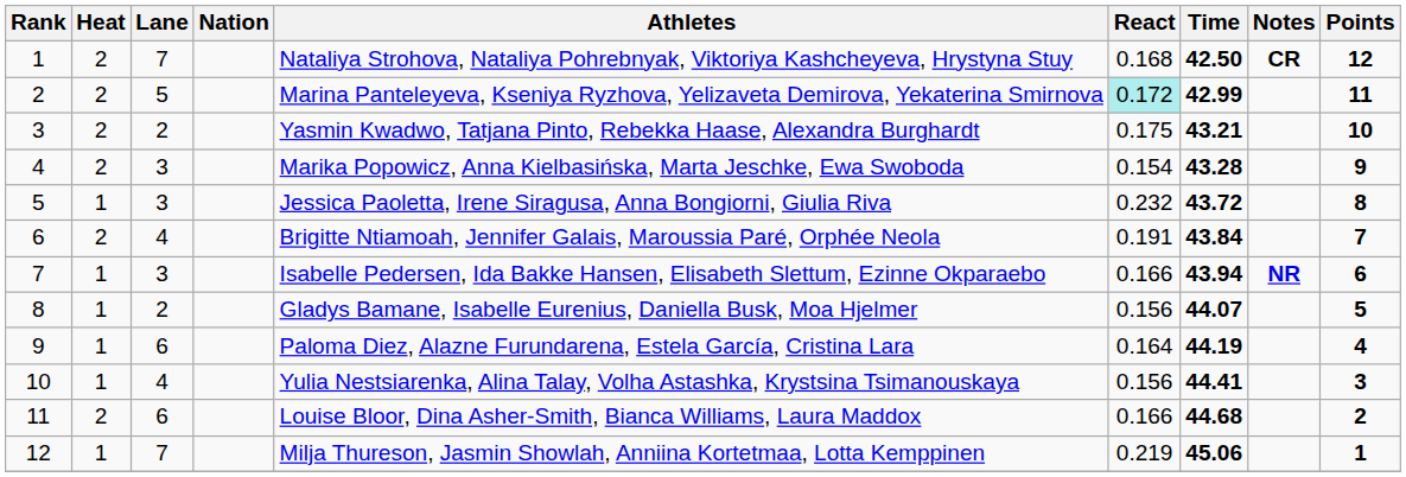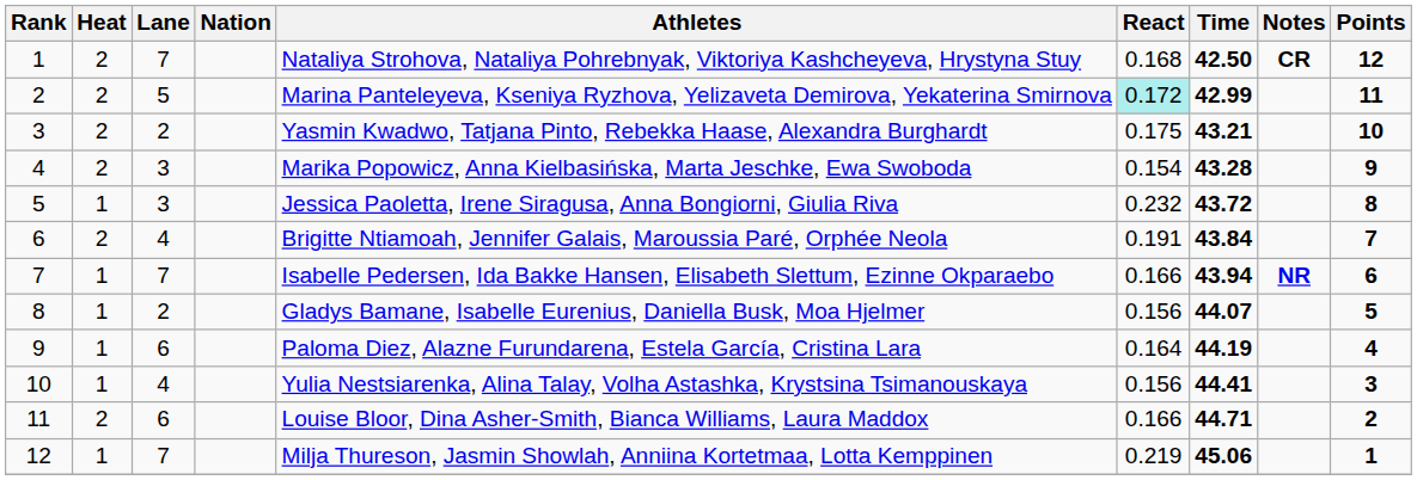row 8 | Lane: 3 -> 7
row 12 | Time: 44.68 -> 44.71
